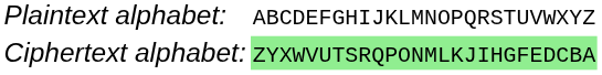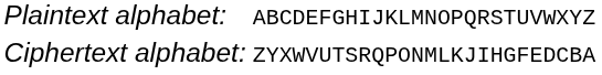Ciphertext alphabet: | column 2: lightgreen background -> no background
